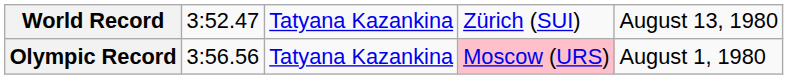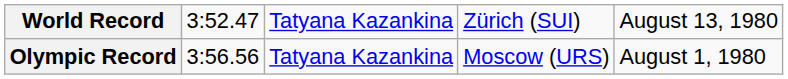Olympic Record | column 4: pink background -> no background
